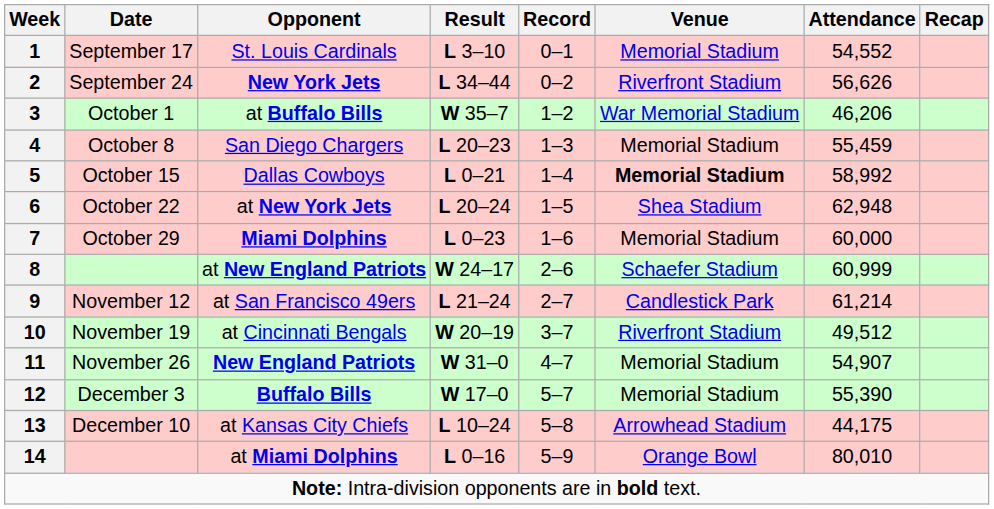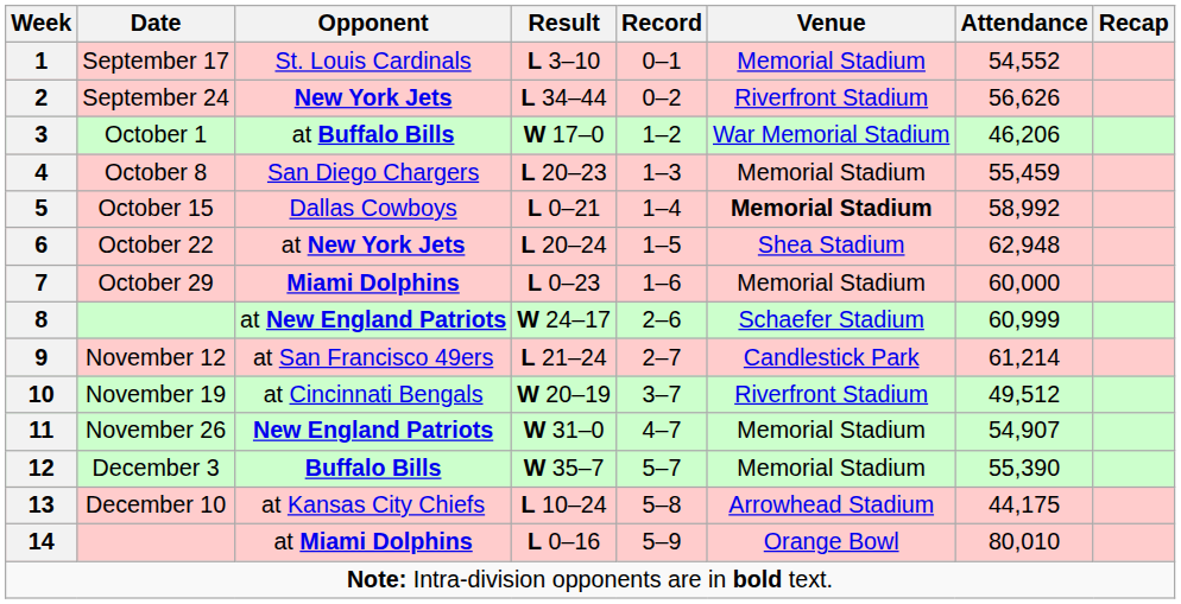3 | Result: W 35–7 -> W 17–0
12 | Result: W 17–0 -> W 35–7
